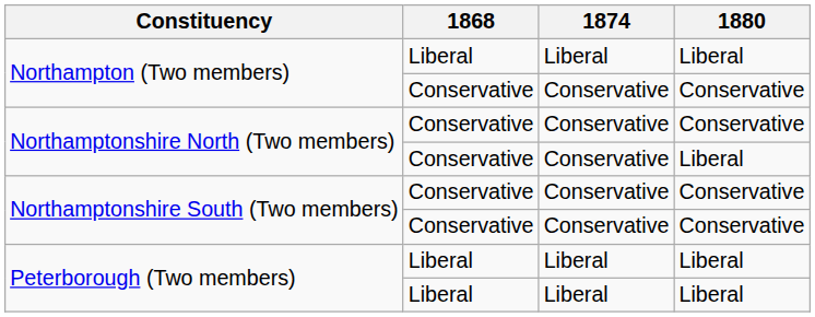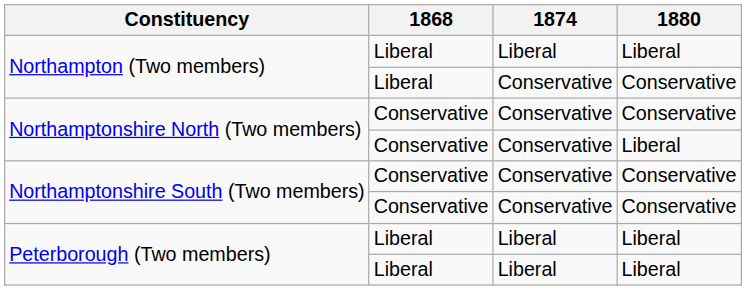Northampton (Two members) / Conservative | 1868: Conservative -> Liberal
